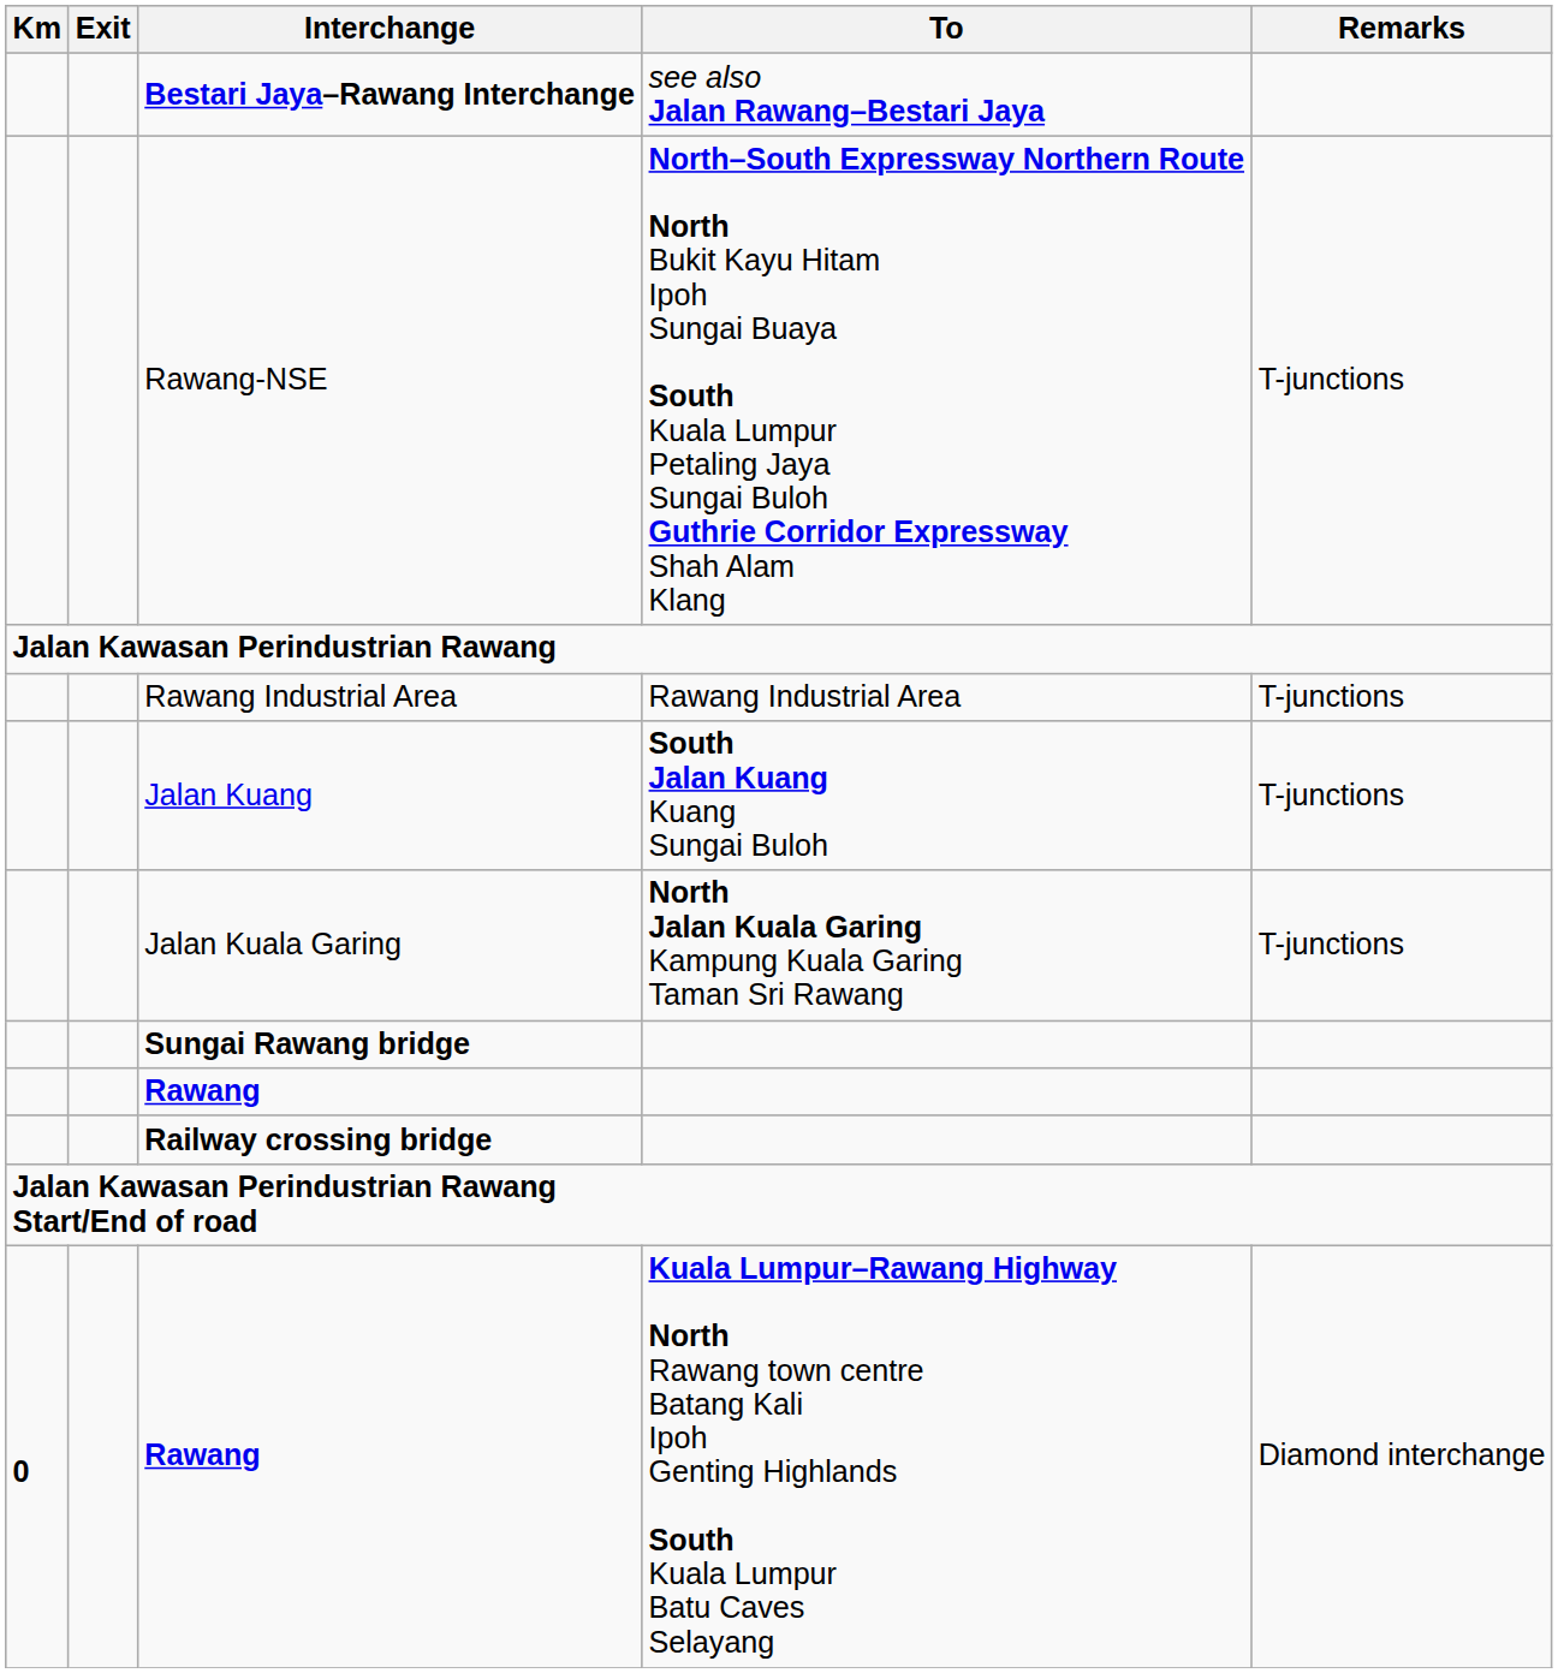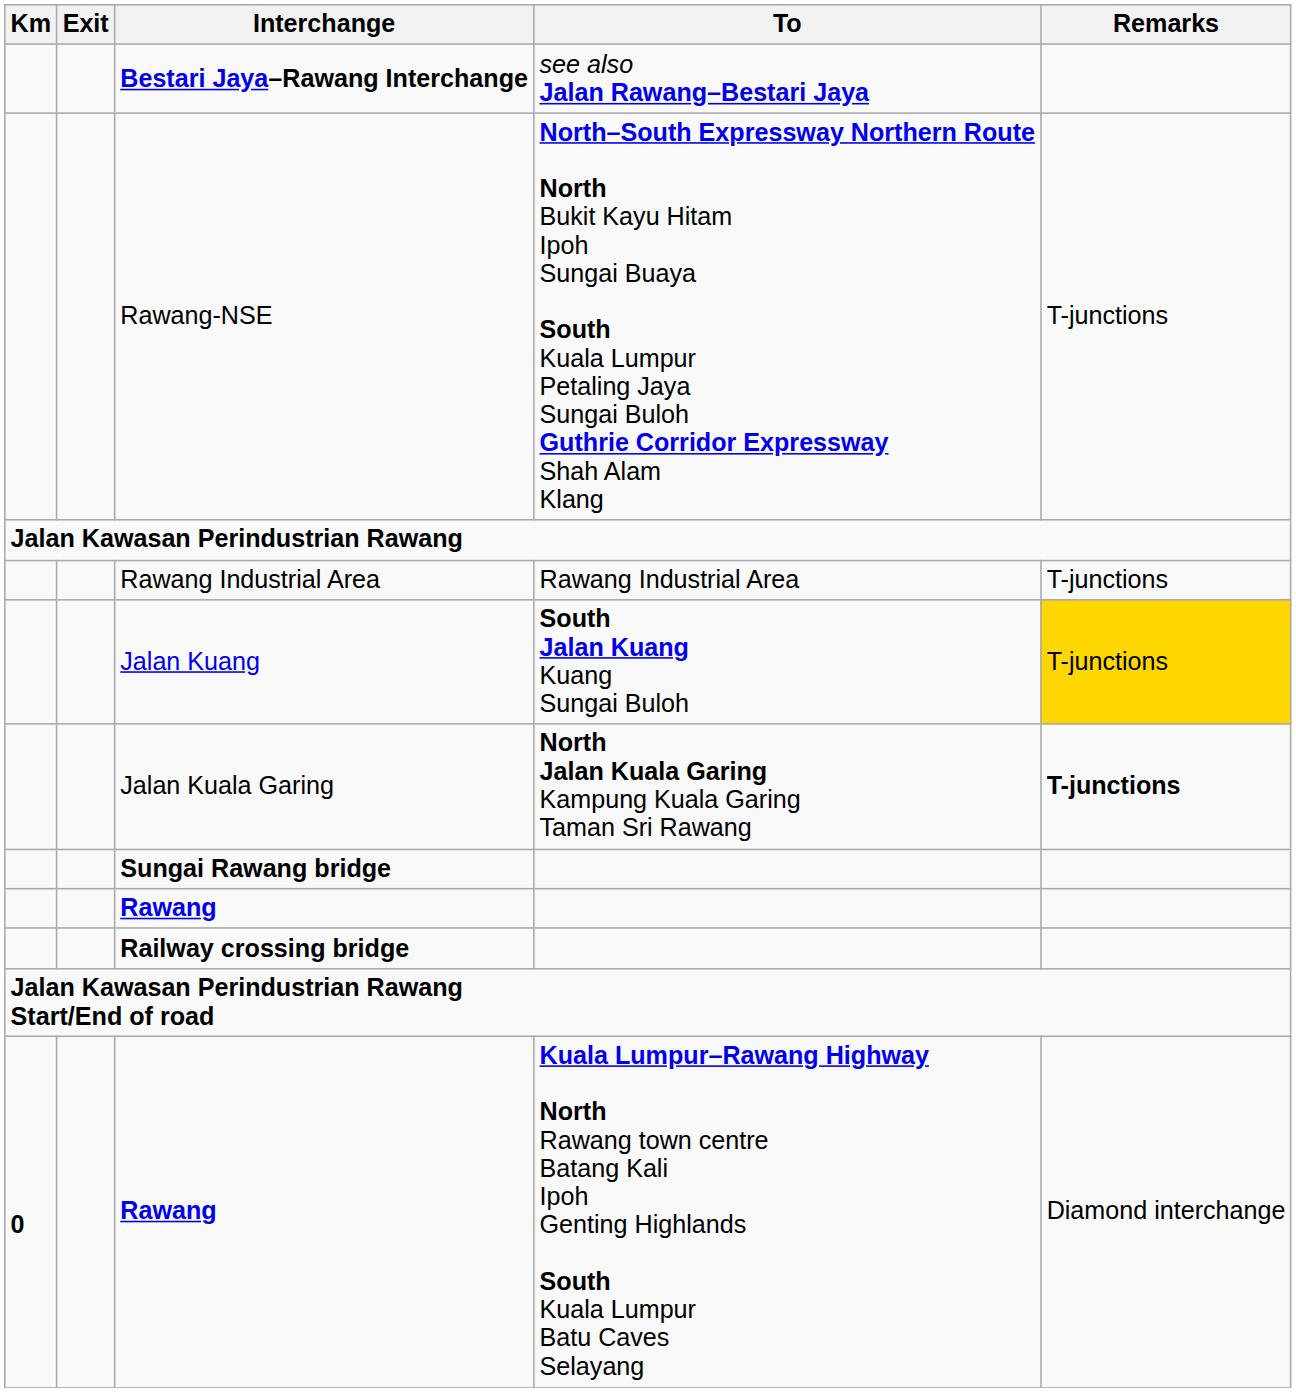Jalan Kuang | Remarks: no background -> gold background
Jalan Kuala Garing | Remarks: normal -> bold
